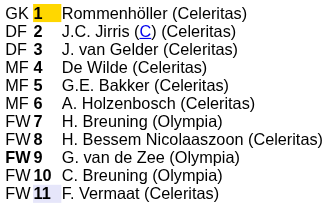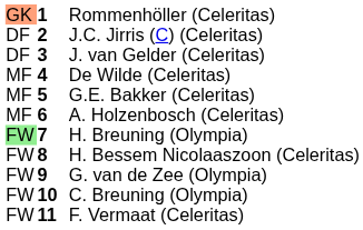Rommenhöller (Celeritas) | column 1: no background -> lightsalmon background
Rommenhöller (Celeritas) | column 2: gold background -> no background
H. Breuning (Olympia) | column 1: no background -> lightgreen background
G. van de Zee (Olympia) | column 1: bold -> normal
F. Vermaat (Celeritas) | column 2: lavender background -> no background
